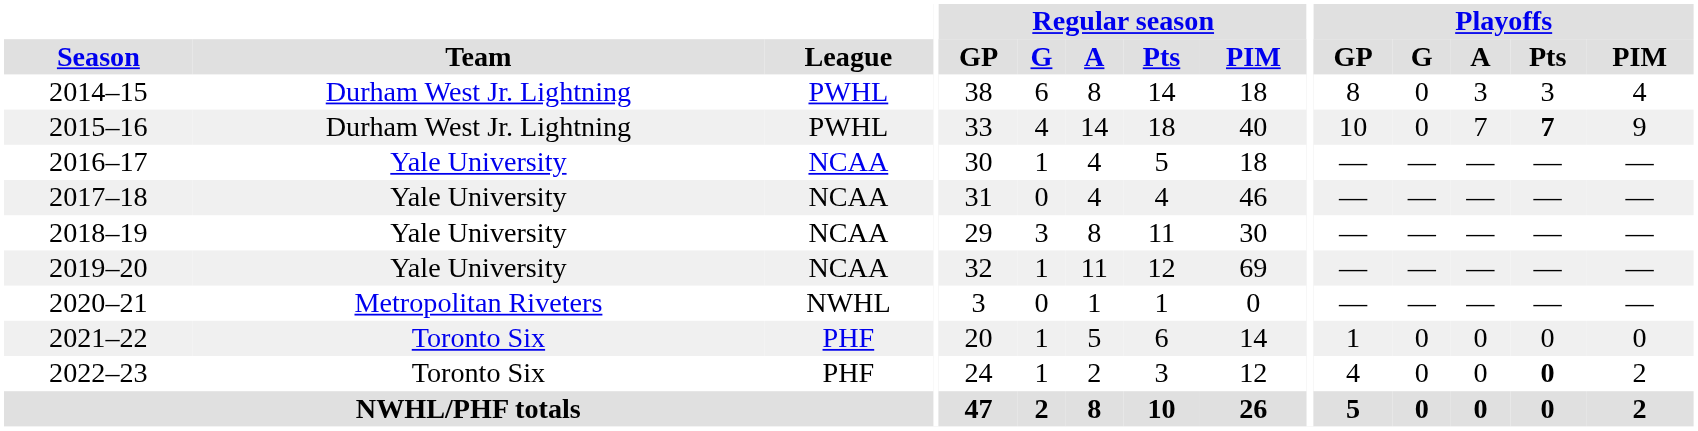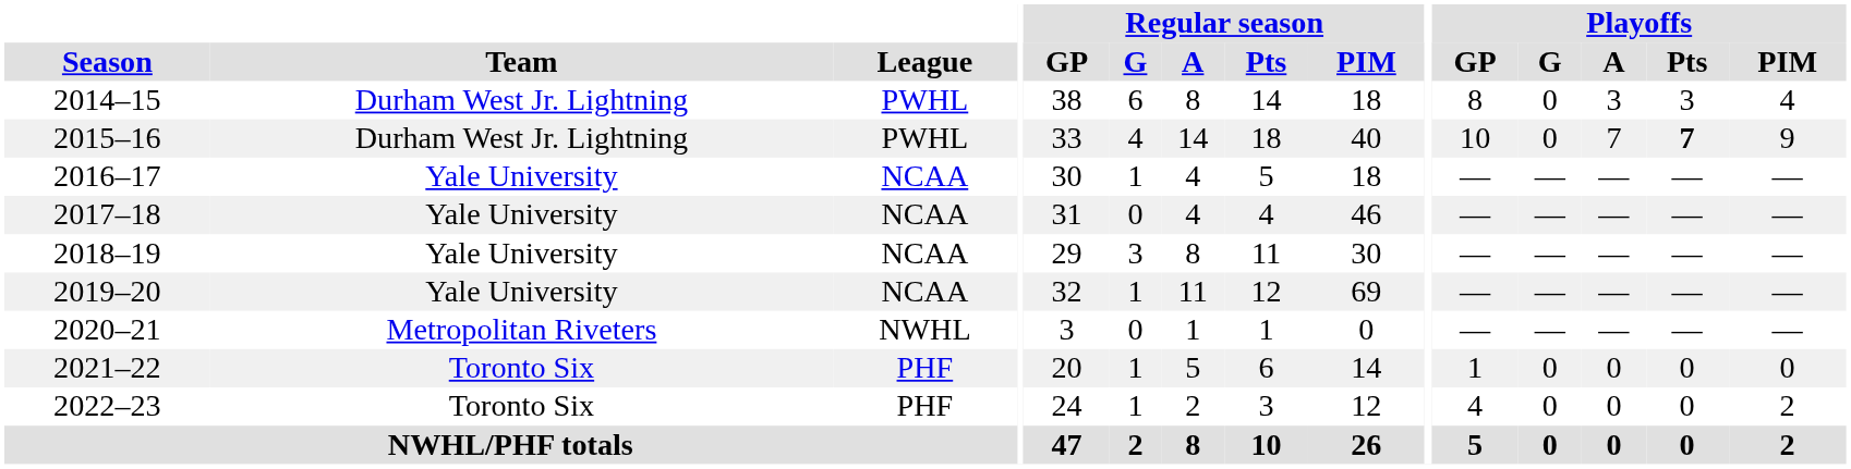2022–23 | Playoffs / Pts: bold -> normal
